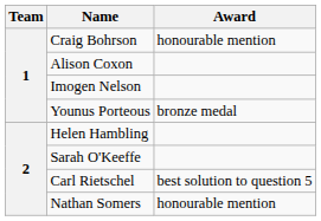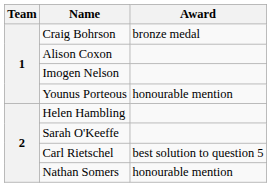Craig Bohrson | Award: honourable mention -> bronze medal
Younus Porteous | Award: bronze medal -> honourable mention
